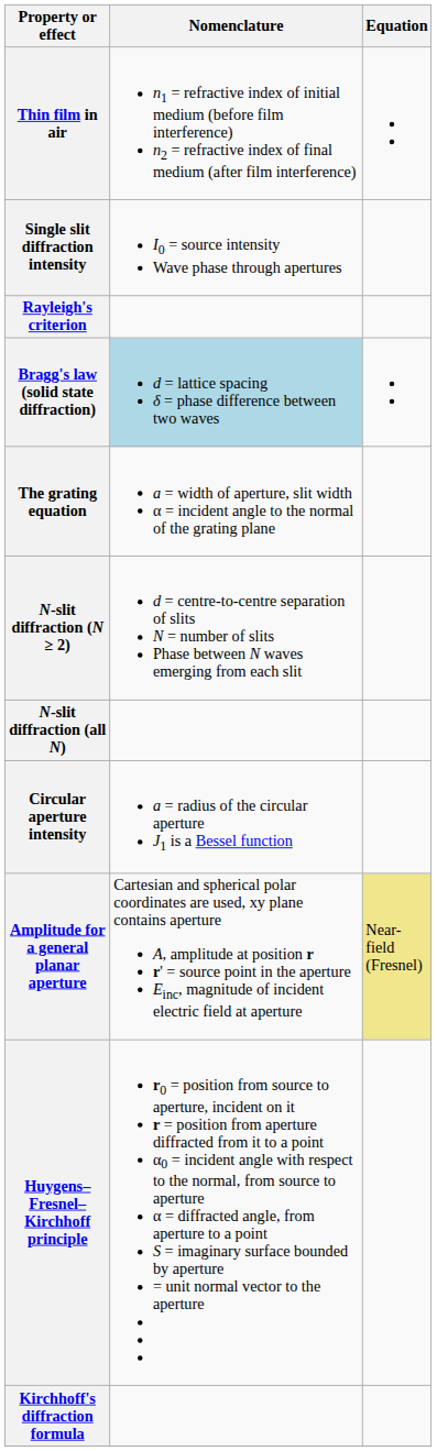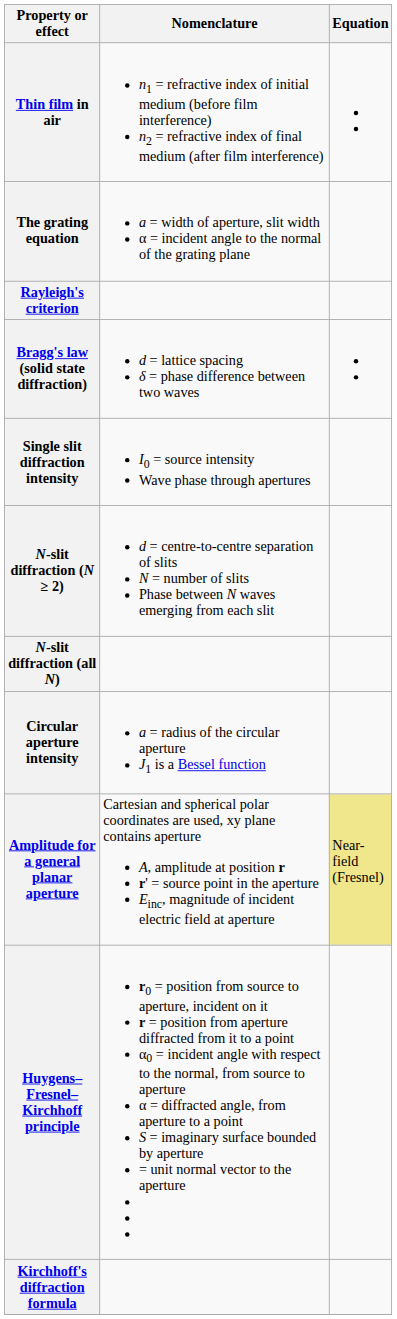rows swapped: The grating equation <-> Single slit diffraction intensity
Bragg's law (solid state diffraction) | Nomenclature: lightblue background -> no background
